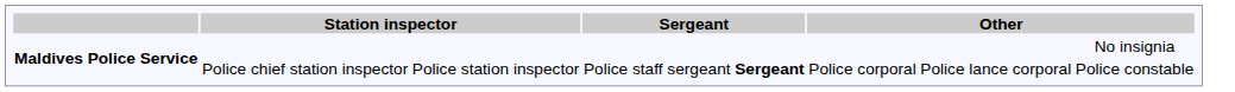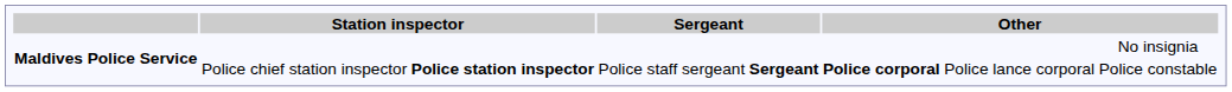Police chief station inspector | column 3: normal -> bold
Police chief station inspector | column 6: normal -> bold
